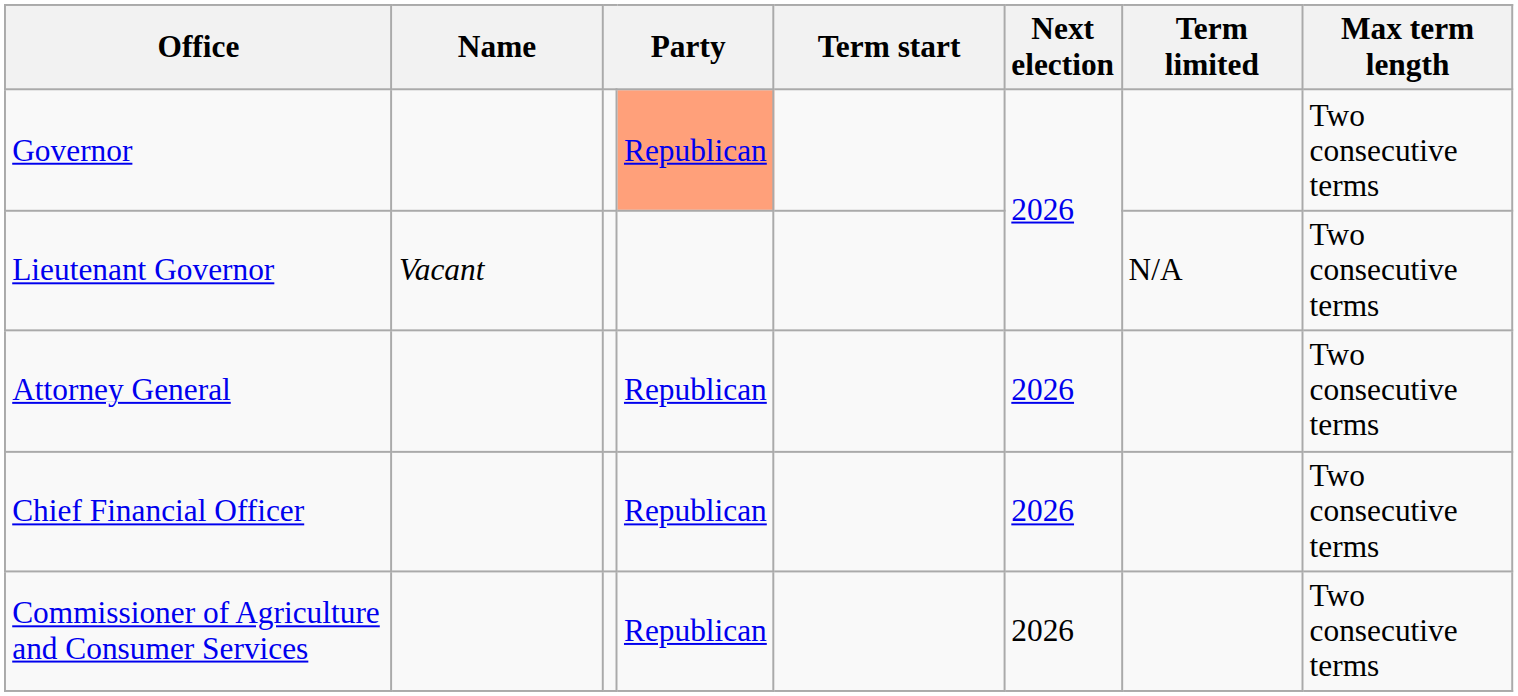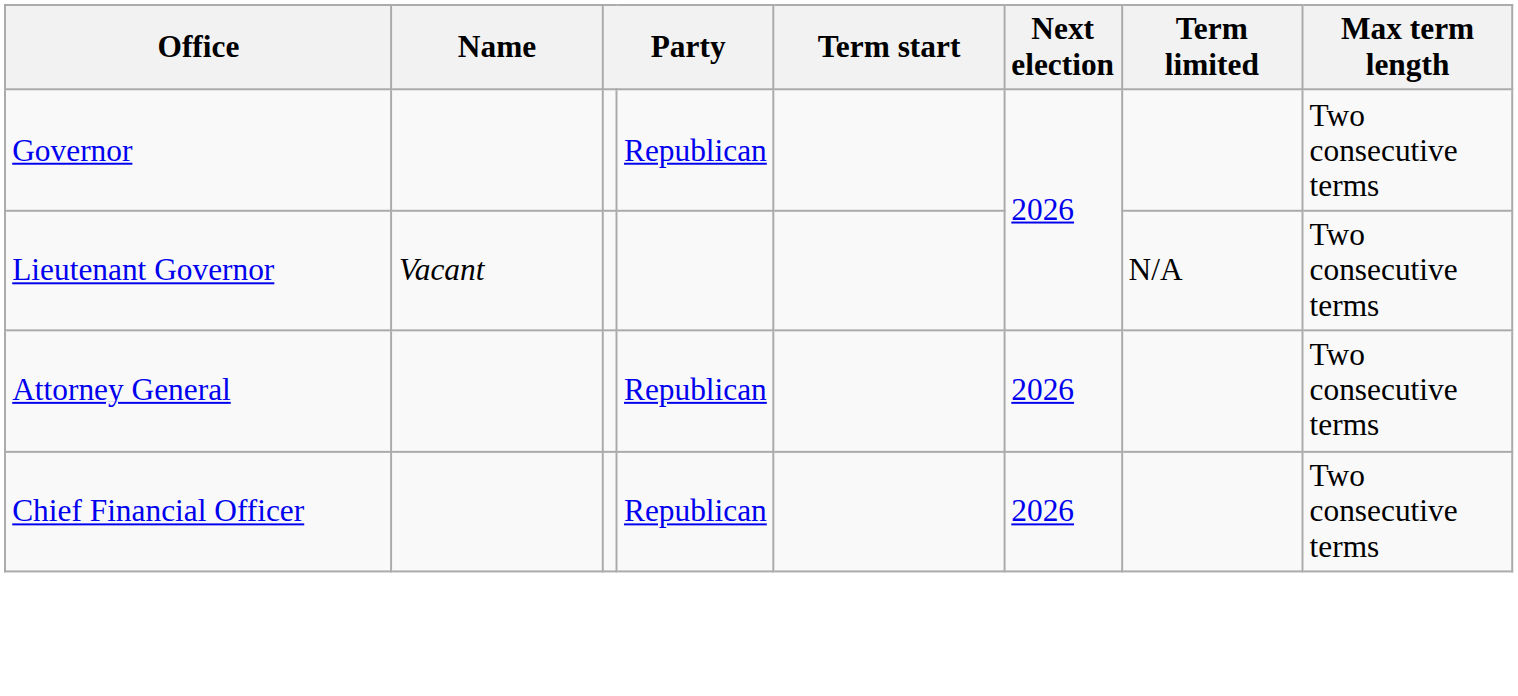Governor | column 4: lightsalmon background -> no background
- row: Commissioner of Agriculture and Consumer Services | Republican | 2026 | Two consecutive terms
